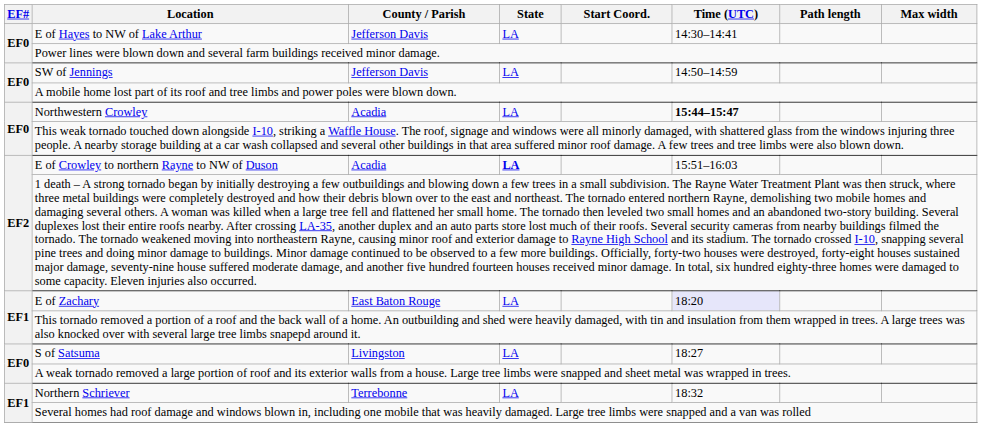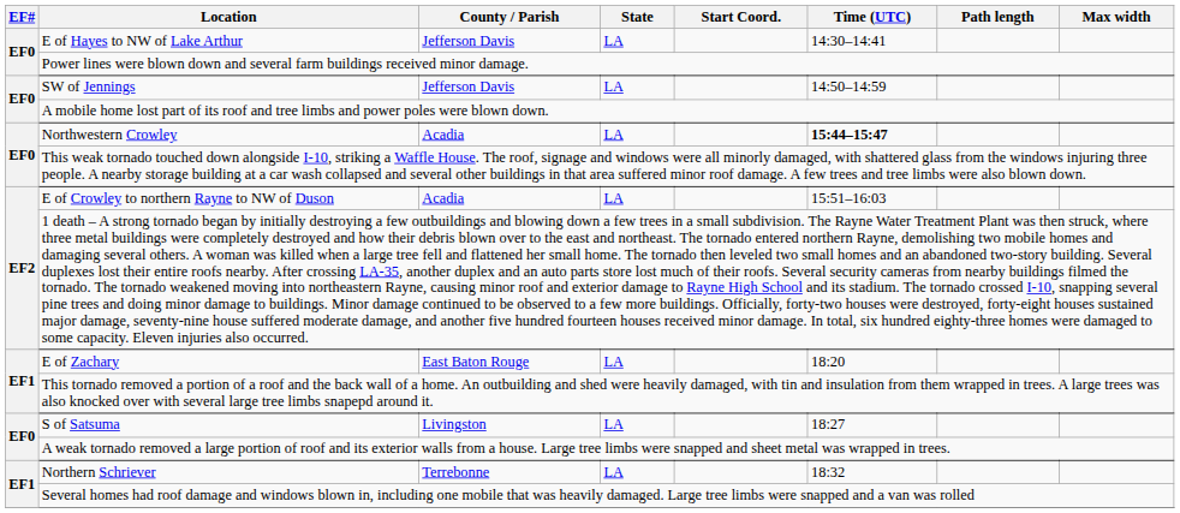E of Crowley to northern Rayne to NW of Duson | State: bold -> normal
E of Zachary | Time (UTC): lavender background -> no background
